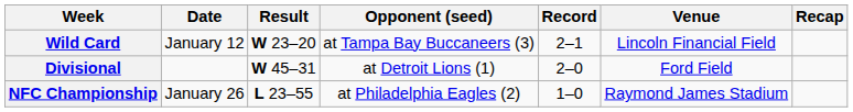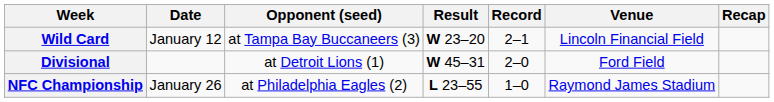columns swapped: Opponent (seed) <-> Result
